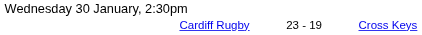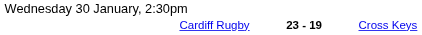Cardiff Rugby | column 2: normal -> bold
